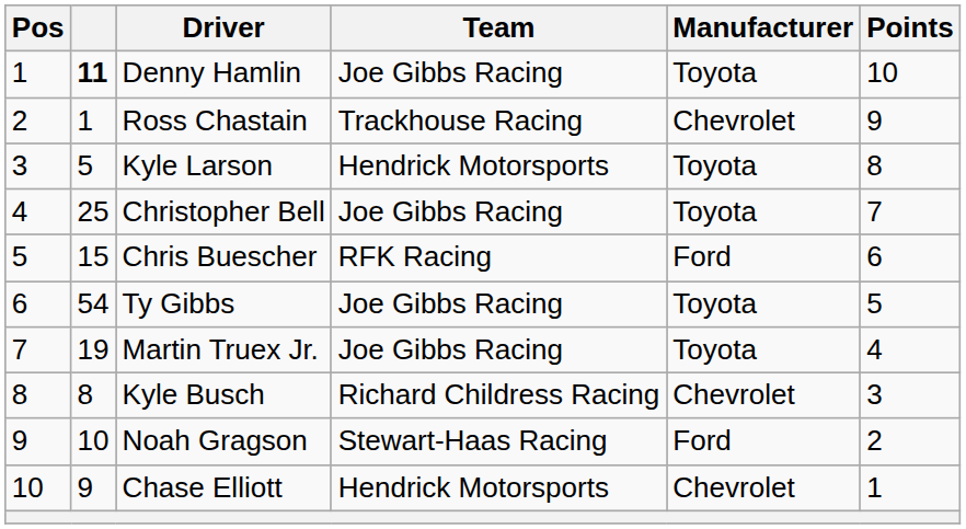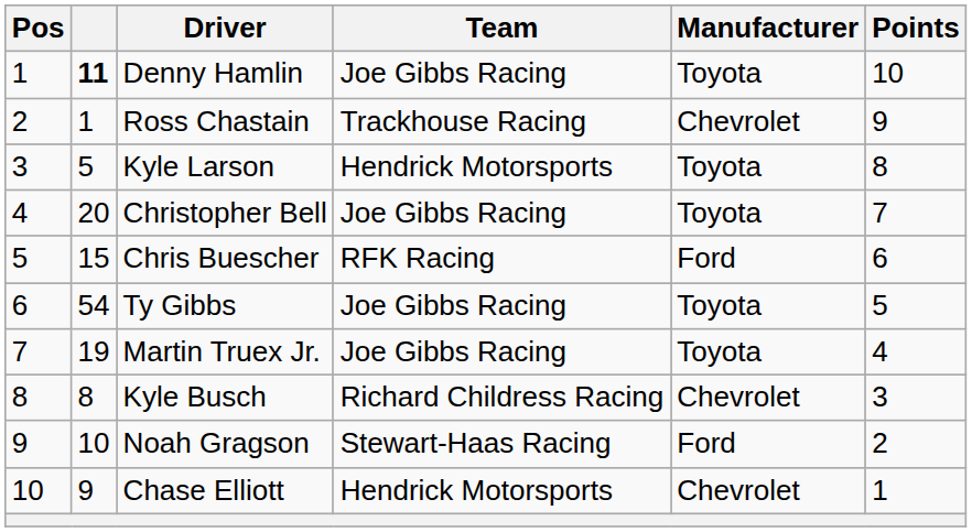Christopher Bell | column 2: 25 -> 20
